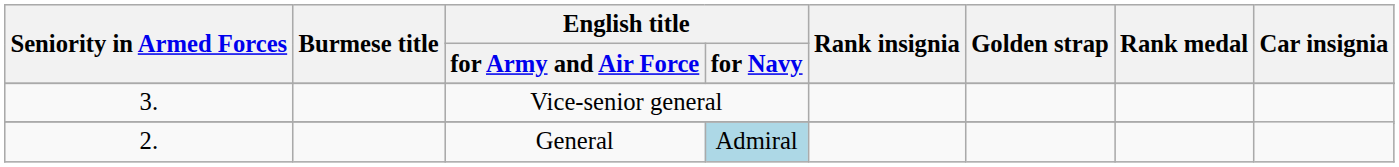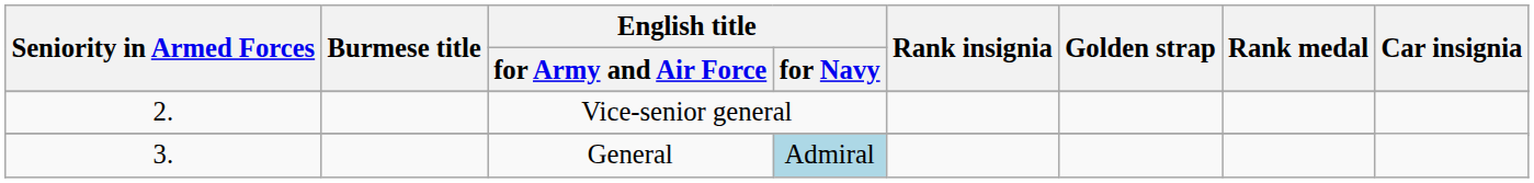Vice-senior general | Seniority in Armed Forces: 3. -> 2.
General | Seniority in Armed Forces: 2. -> 3.
